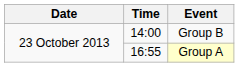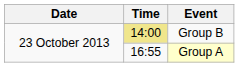Group B | Time: no background -> khaki background
